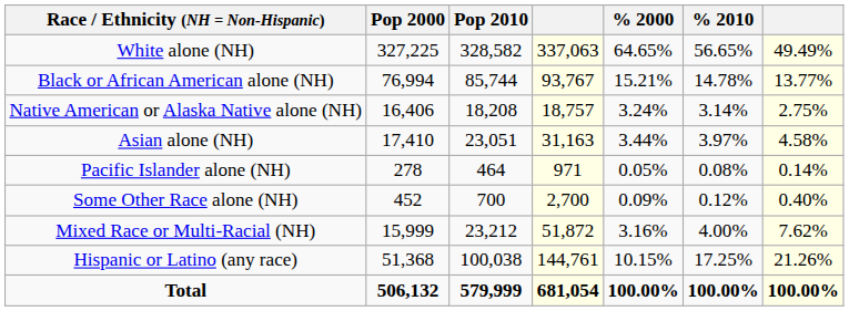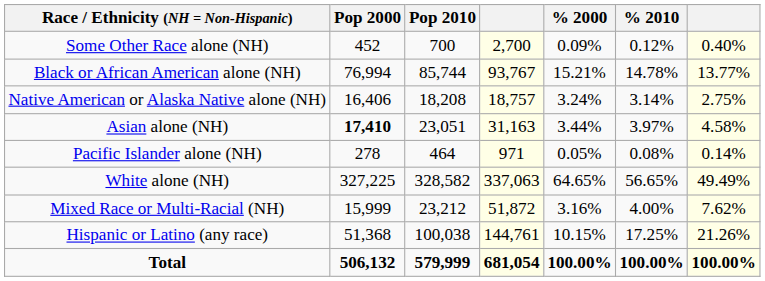rows swapped: White alone (NH) <-> Some Other Race alone (NH)
Asian alone (NH) | Pop 2000: normal -> bold
